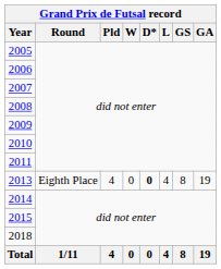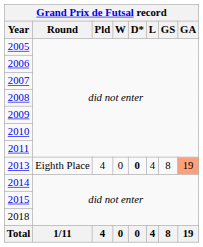2013 | Grand Prix de Futsal record / GA: no background -> lightsalmon background
